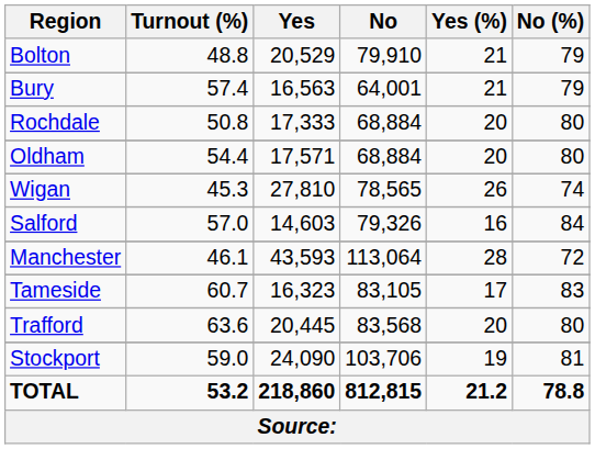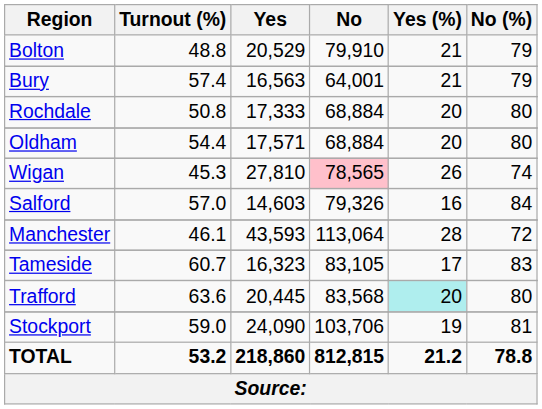Wigan | No: no background -> pink background
Trafford | Yes (%): no background -> paleturquoise background
